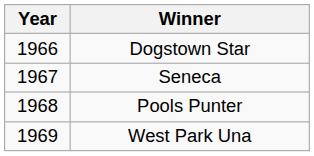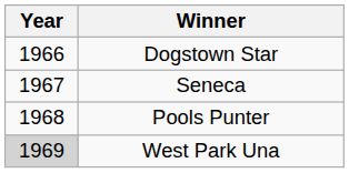West Park Una | Year: no background -> lightgrey background
